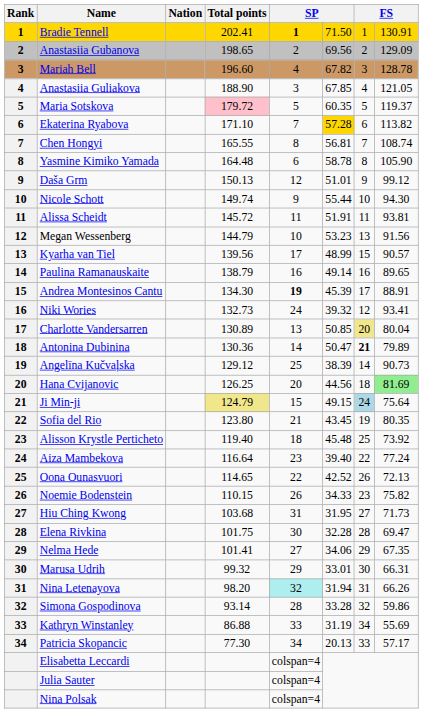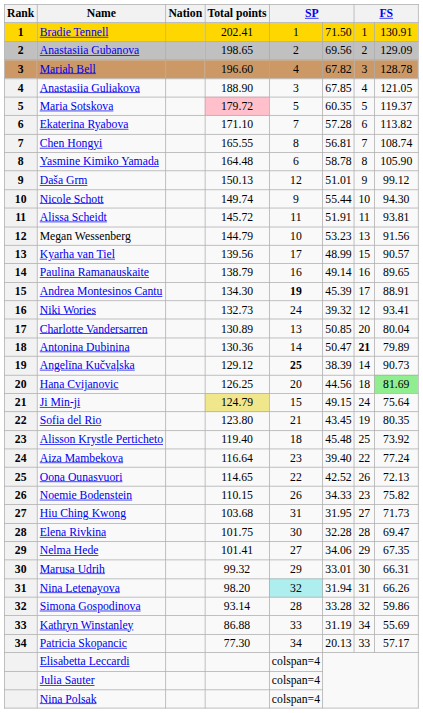Bradie Tennell | column 5: bold -> normal
Ekaterina Ryabova | column 6: gold background -> no background
Charlotte Vandersarren | column 7: khaki background -> no background
Angelīna Kučvaļska | column 5: normal -> bold
Ji Min-ji | column 7: lightblue background -> no background
